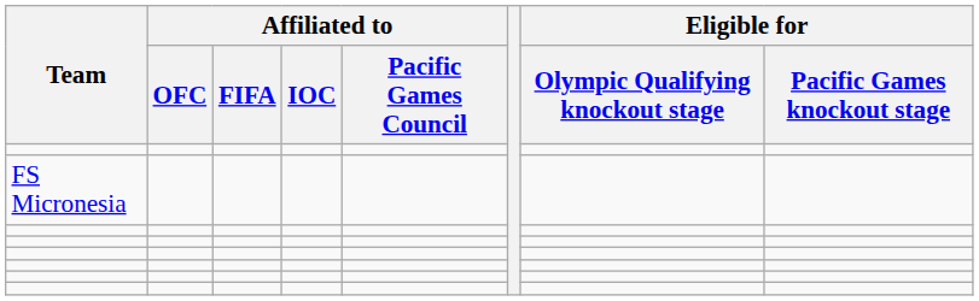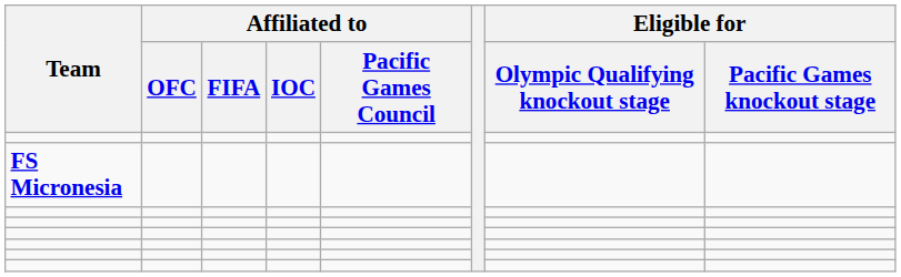FS Micronesia | Team: normal -> bold
